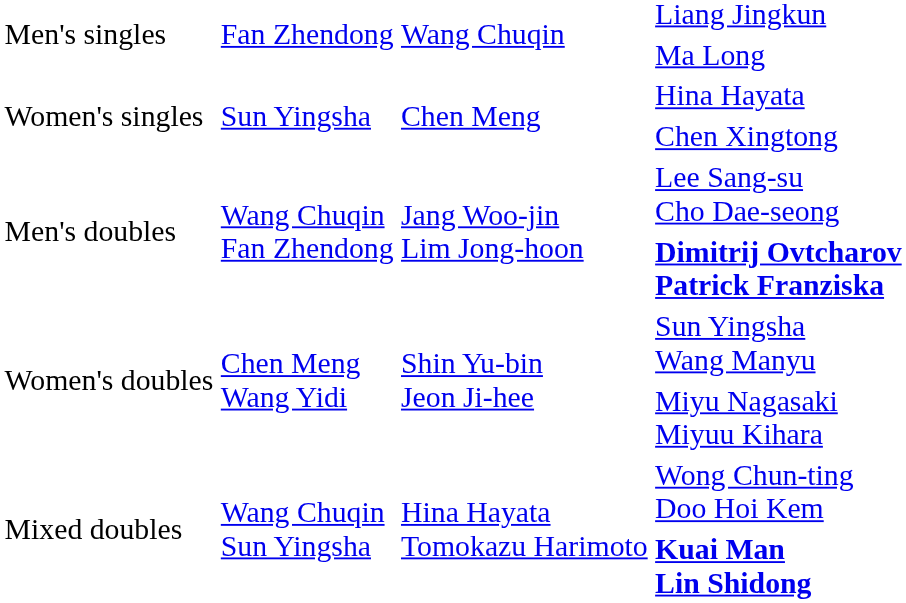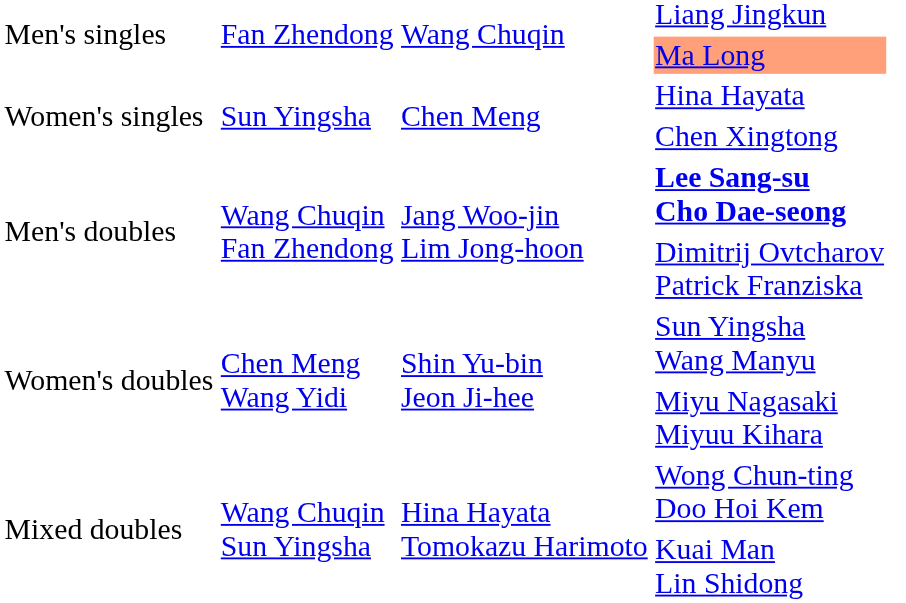Ma Long | column 4: no background -> lightsalmon background
Lee Sang-su Cho Dae-seong | column 4: normal -> bold
Dimitrij Ovtcharov Patrick Franziska | column 4: bold -> normal
Kuai Man Lin Shidong | column 4: bold -> normal
